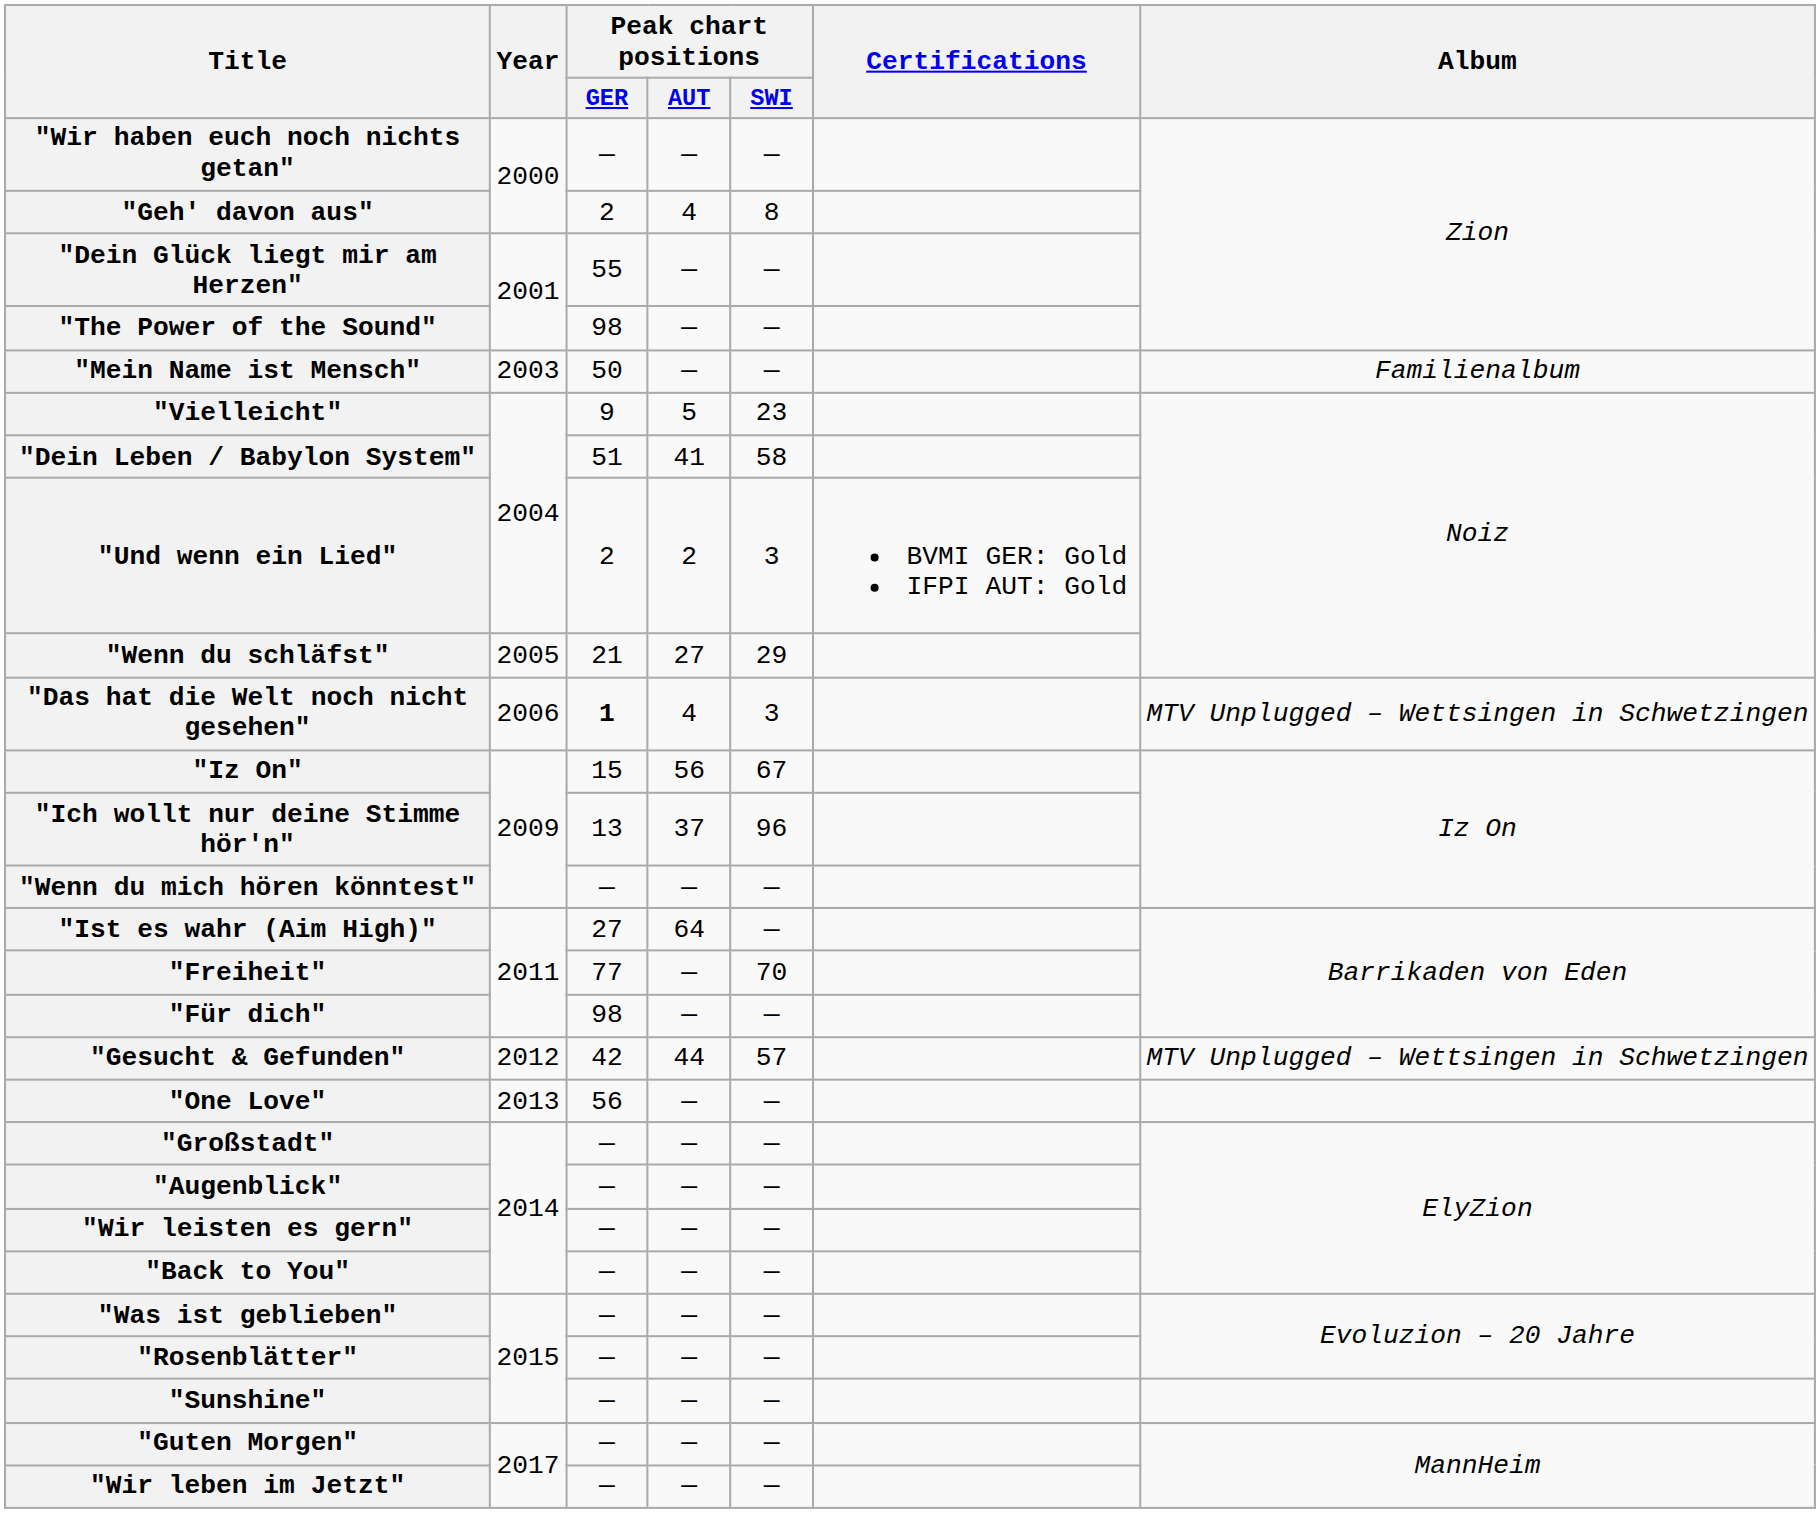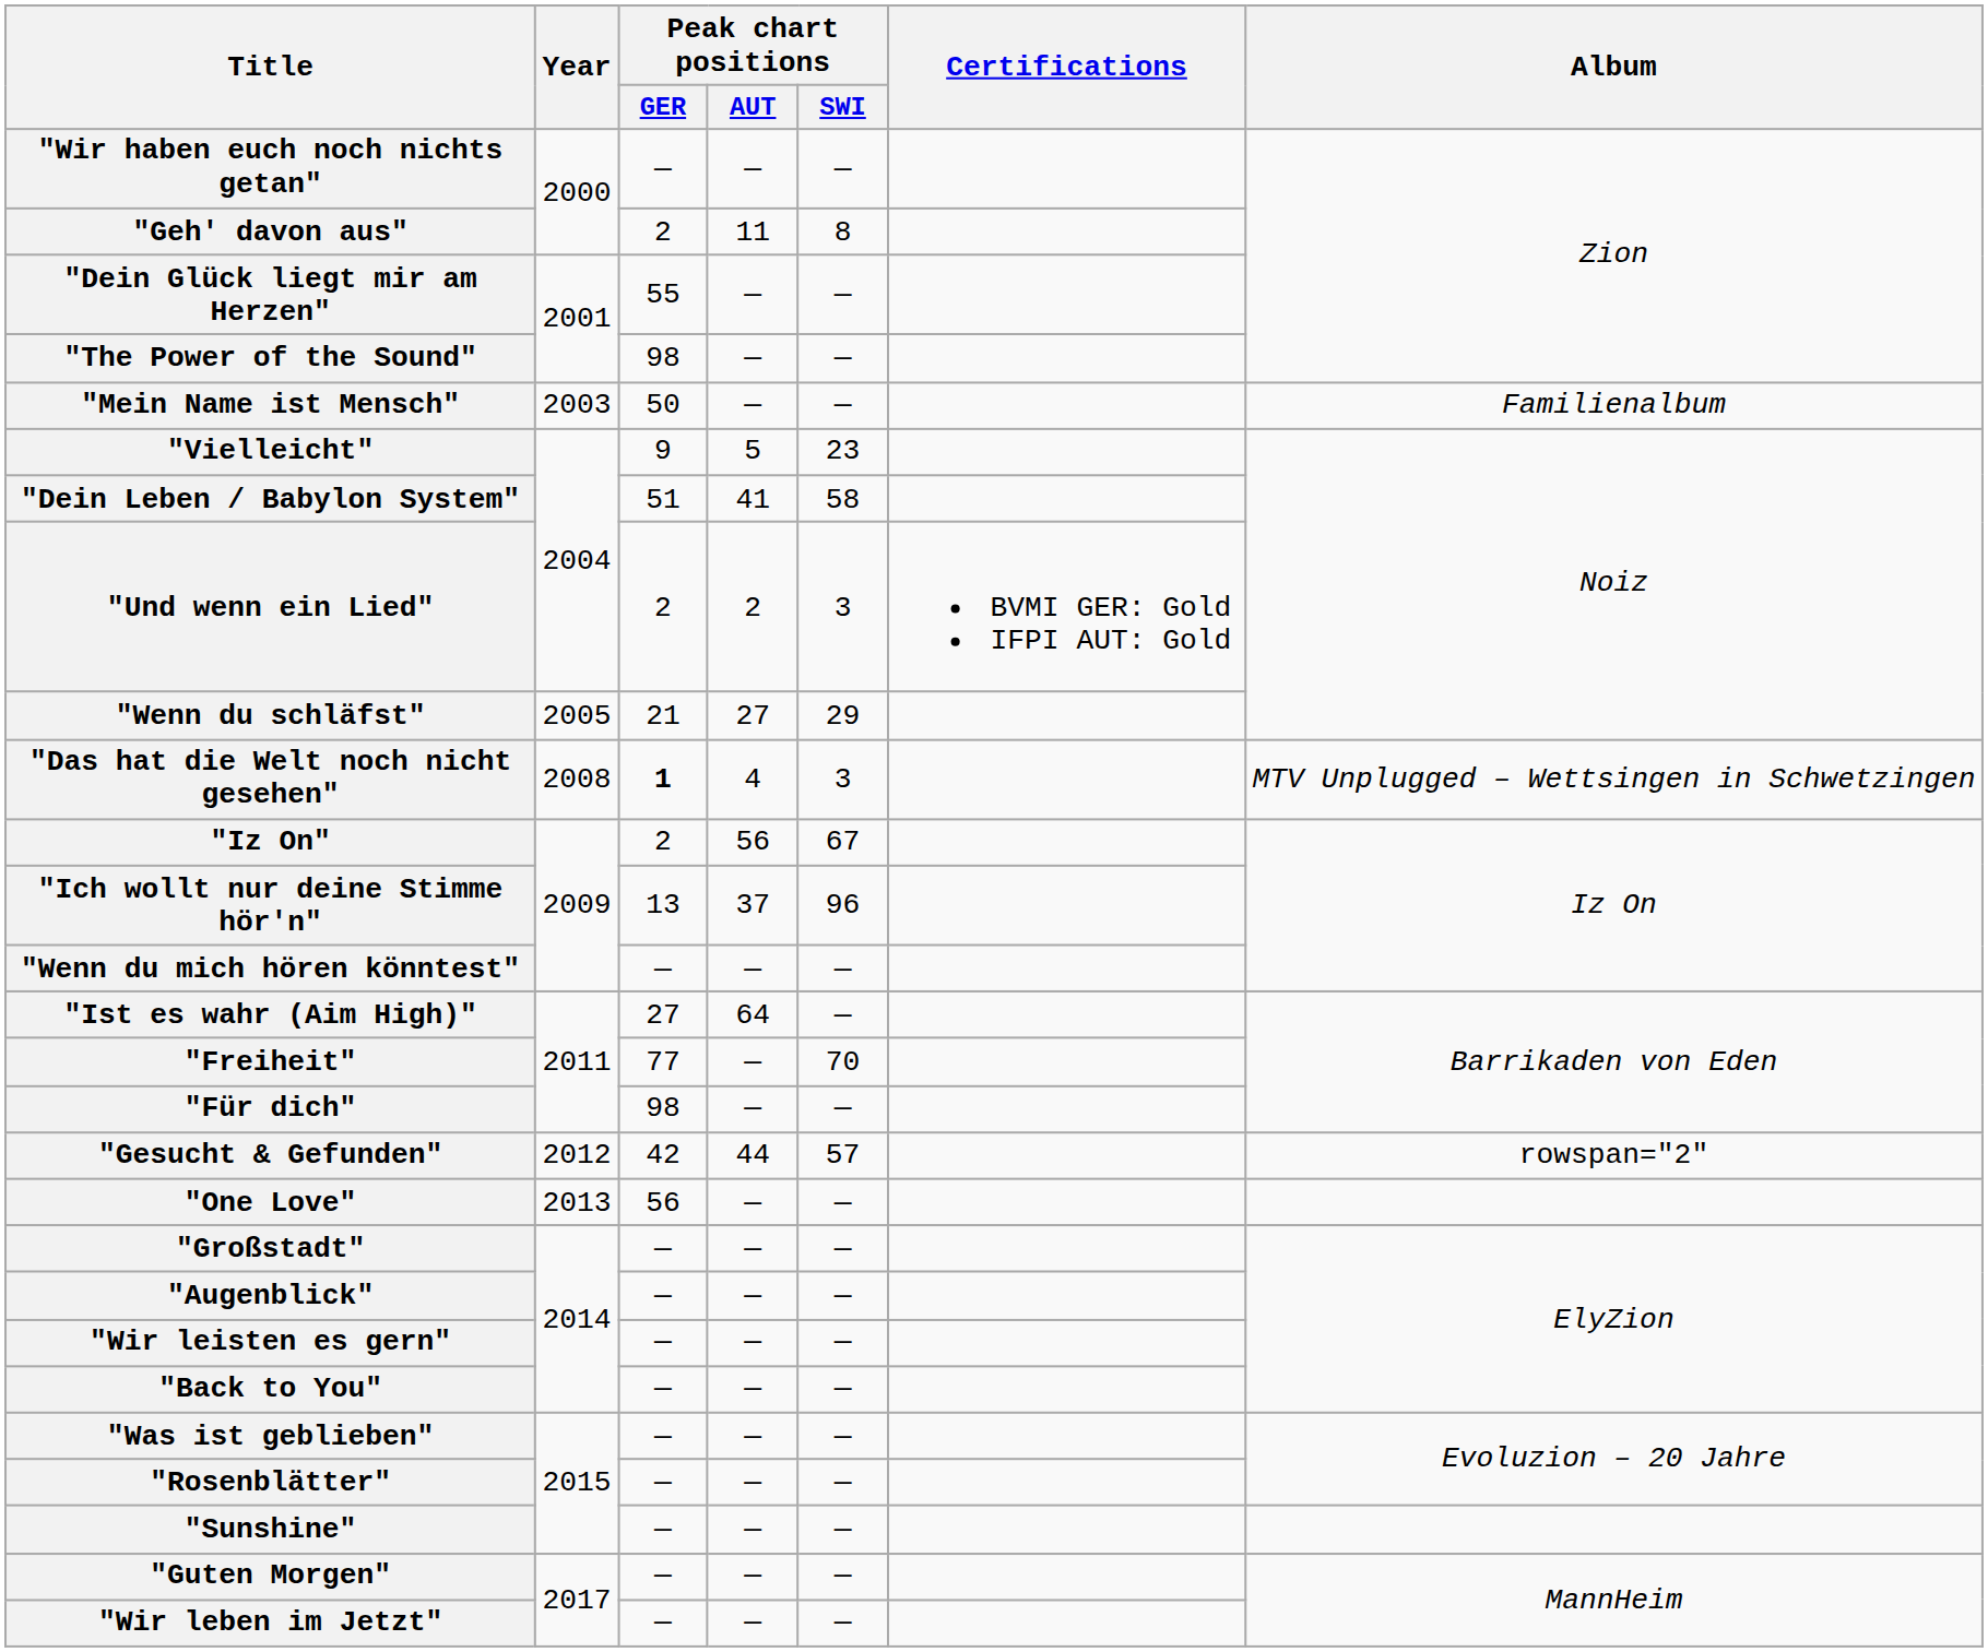"Geh' davon aus" | Peak chart positions / AUT: 4 -> 11
"Das hat die Welt noch nicht gesehen" | Year: 2006 -> 2008
"Iz On" | Peak chart positions / GER: 15 -> 2
"Gesucht & Gefunden" | Album: MTV Unplugged – Wettsingen in Schwetzingen -> rowspan="2"
